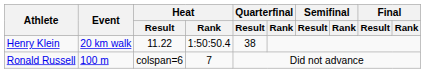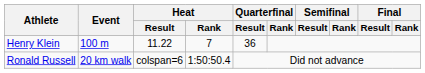Henry Klein | Event: 20 km walk -> 100 m
Henry Klein | Heat / Rank: 1:50:50.4 -> 7
Henry Klein | Quarterfinal / Result: 38 -> 36
Ronald Russell | Event: 100 m -> 20 km walk
Ronald Russell | Heat / Rank: 7 -> 1:50:50.4
